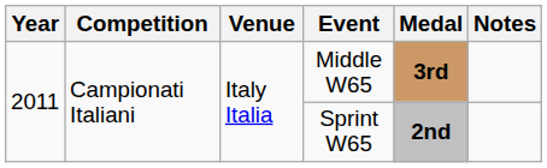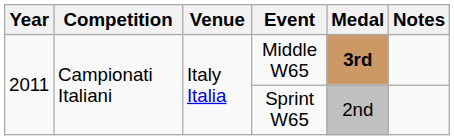Sprint W65 | Medal: bold -> normal
